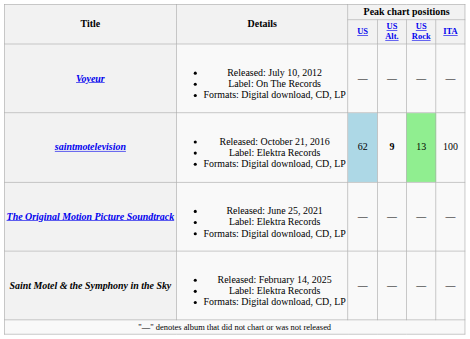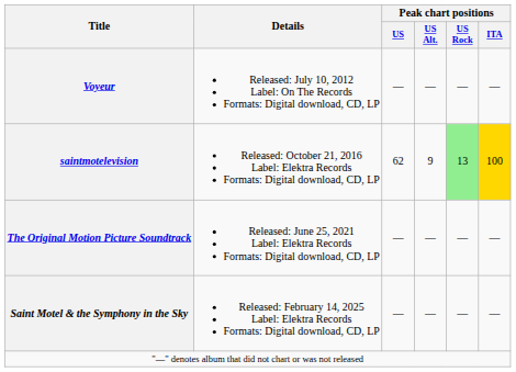saintmotelevision | Peak chart positions / US: lightblue background -> no background
saintmotelevision | Peak chart positions / US Alt.: bold -> normal
saintmotelevision | Peak chart positions / ITA: no background -> gold background
